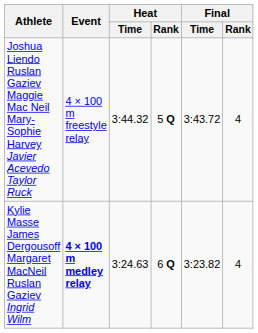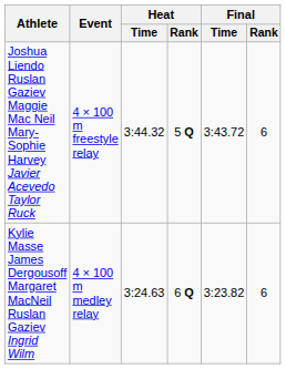row 3 | Final / Rank: 4 -> 6
row 4 | Event: bold -> normal
row 4 | Final / Rank: 4 -> 6
